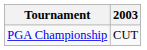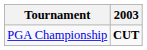PGA Championship | 2003: normal -> bold
